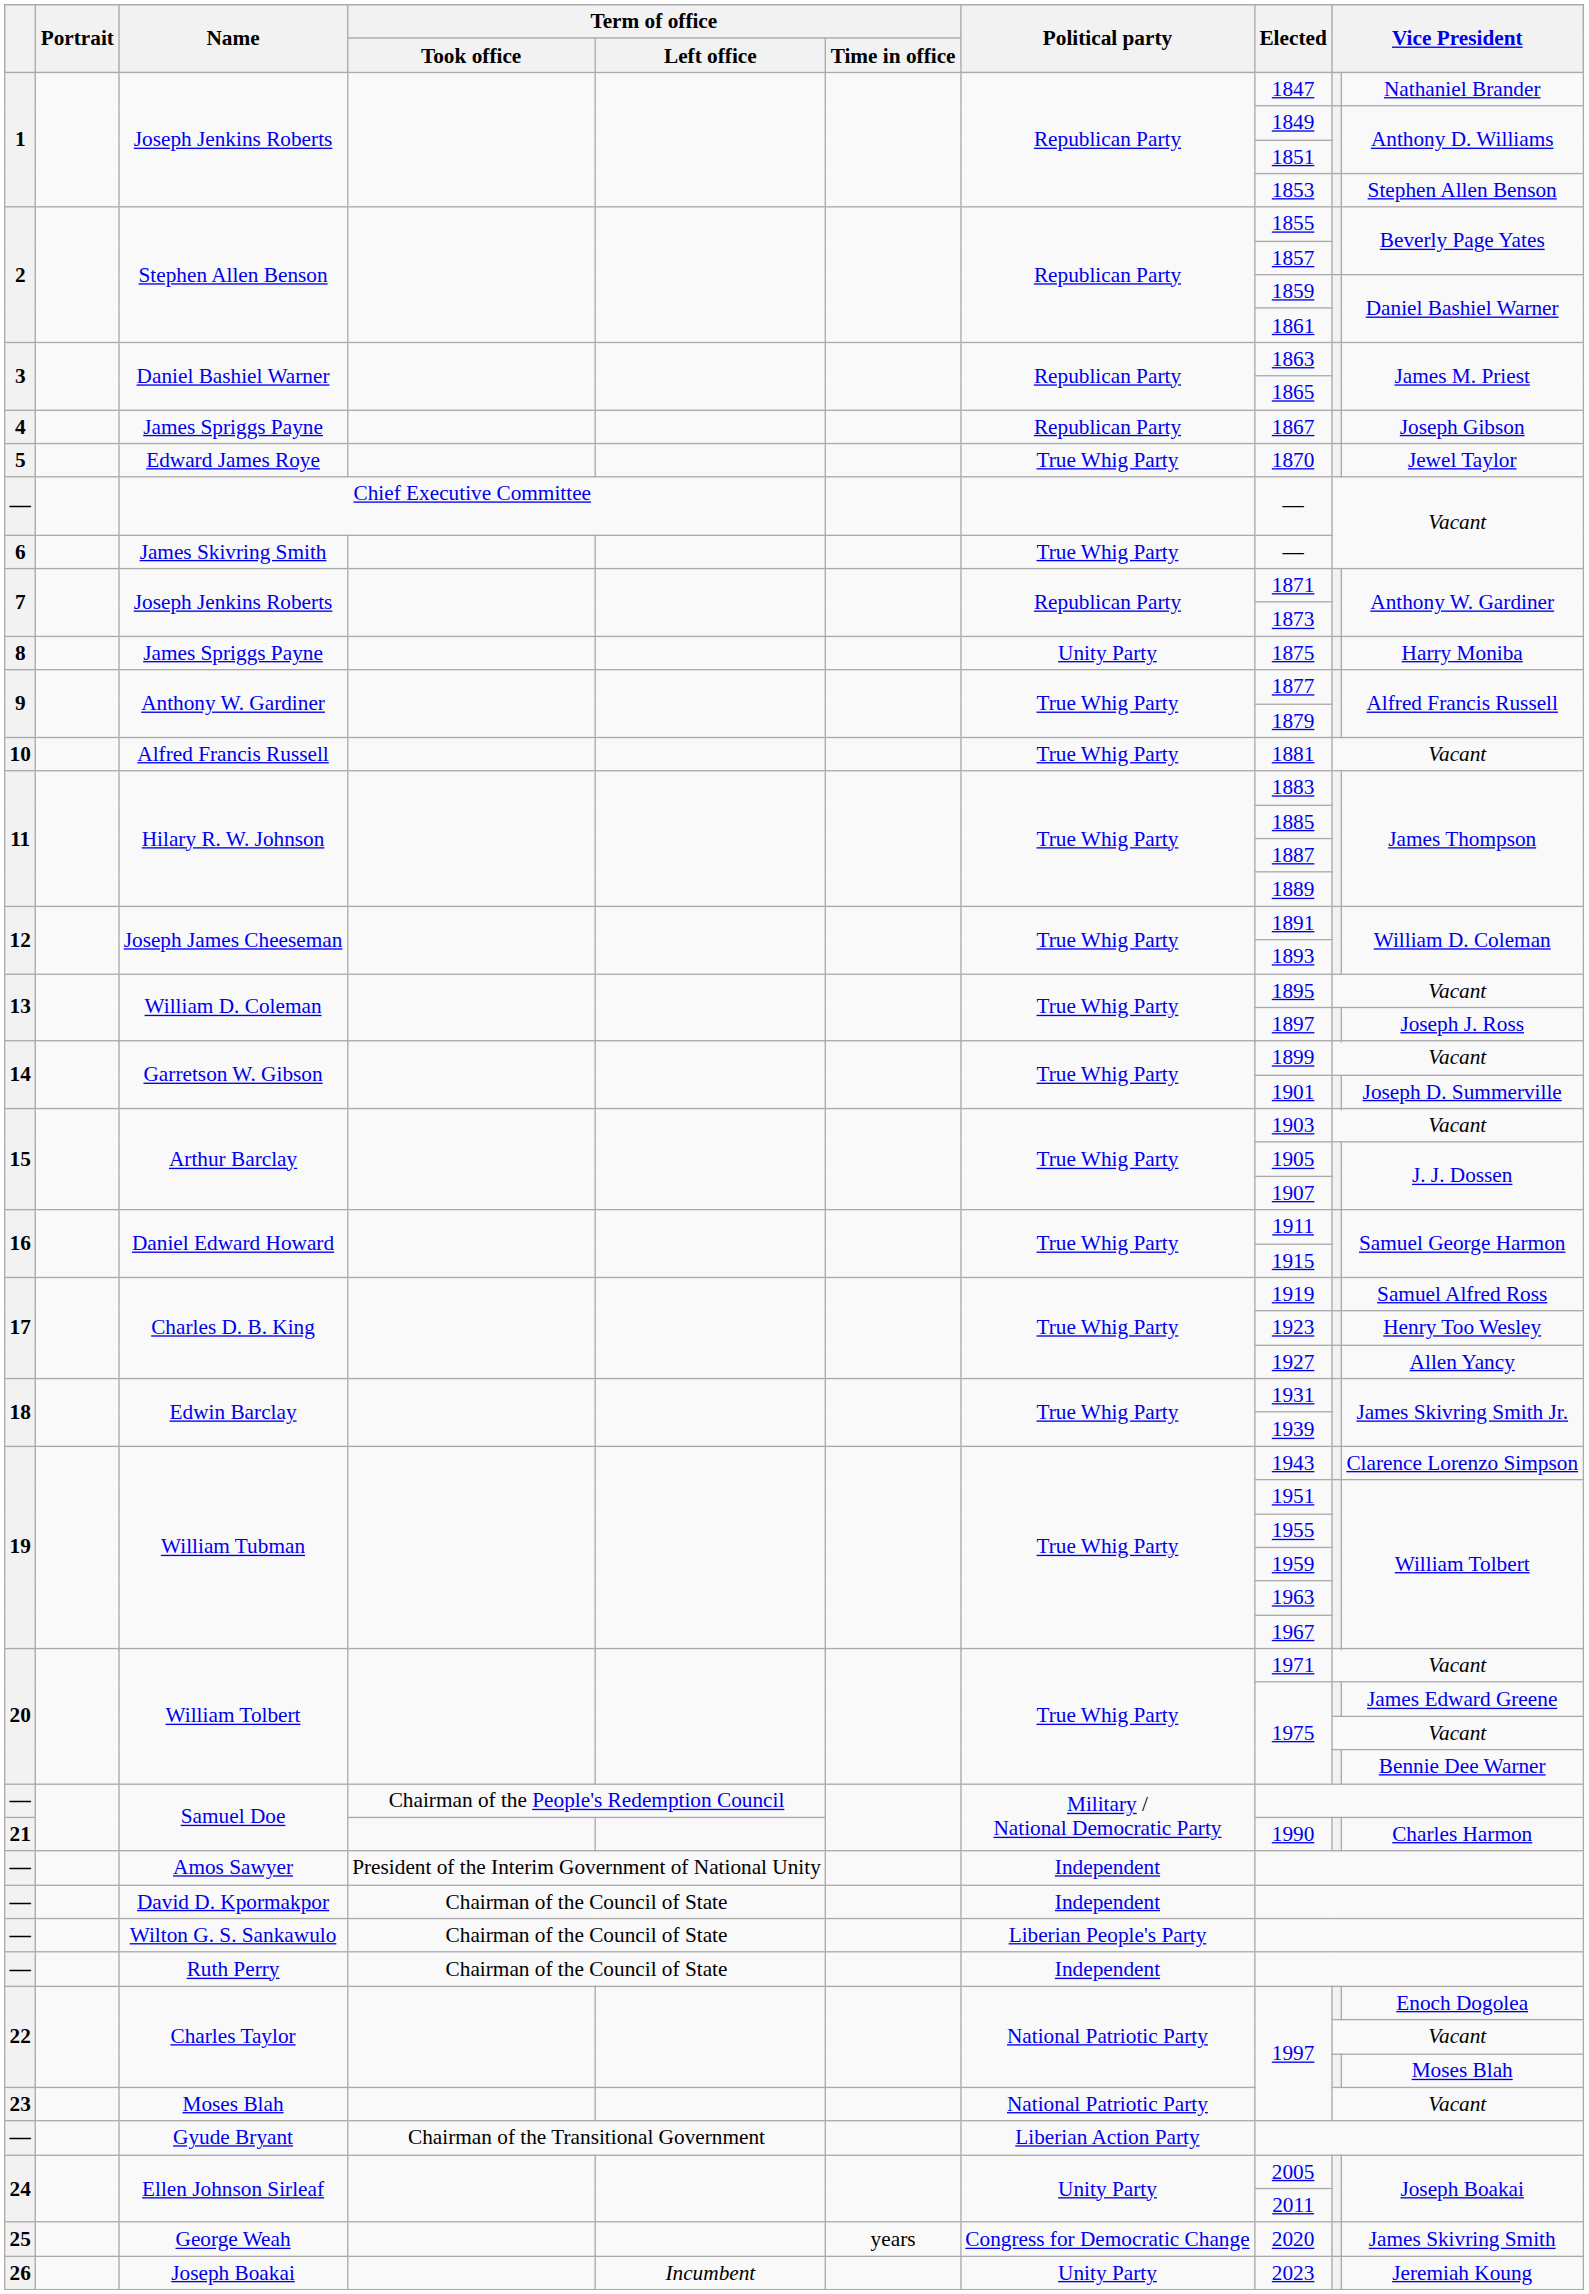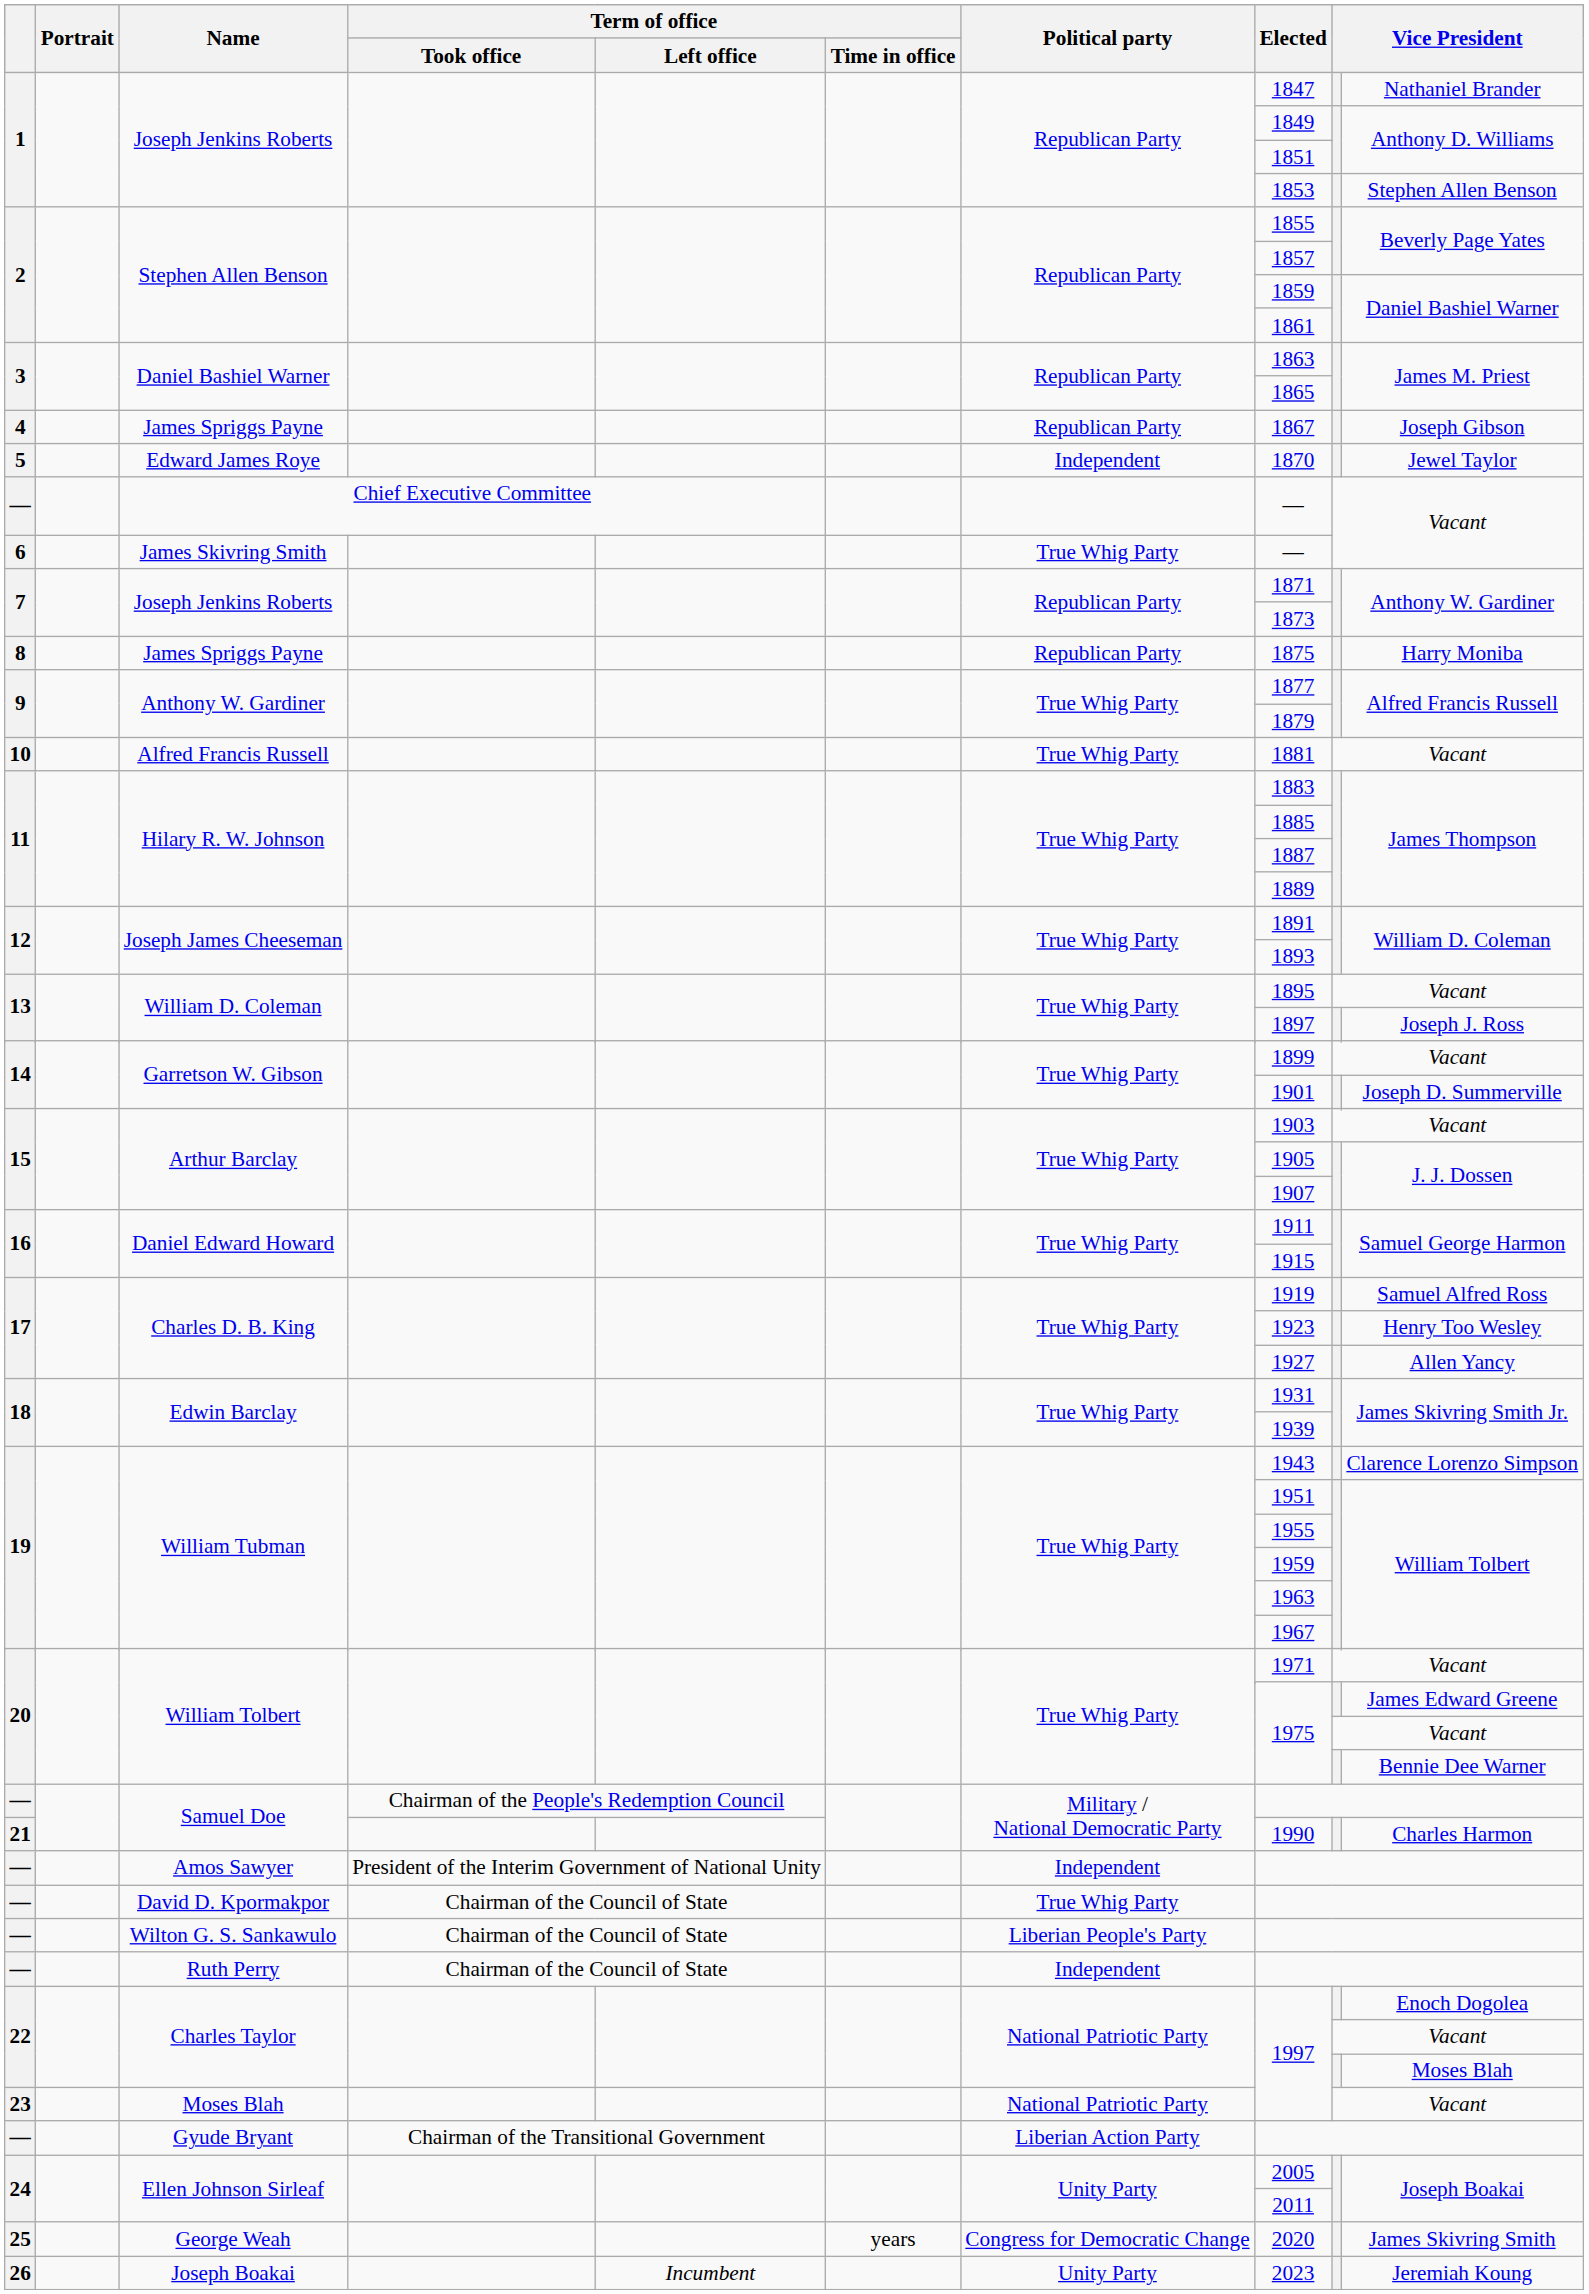Edward James Roye | Political party: True Whig Party -> Independent
8 / James Spriggs Payne | Political party: Unity Party -> Republican Party
David D. Kpormakpor | Political party: Independent -> True Whig Party
